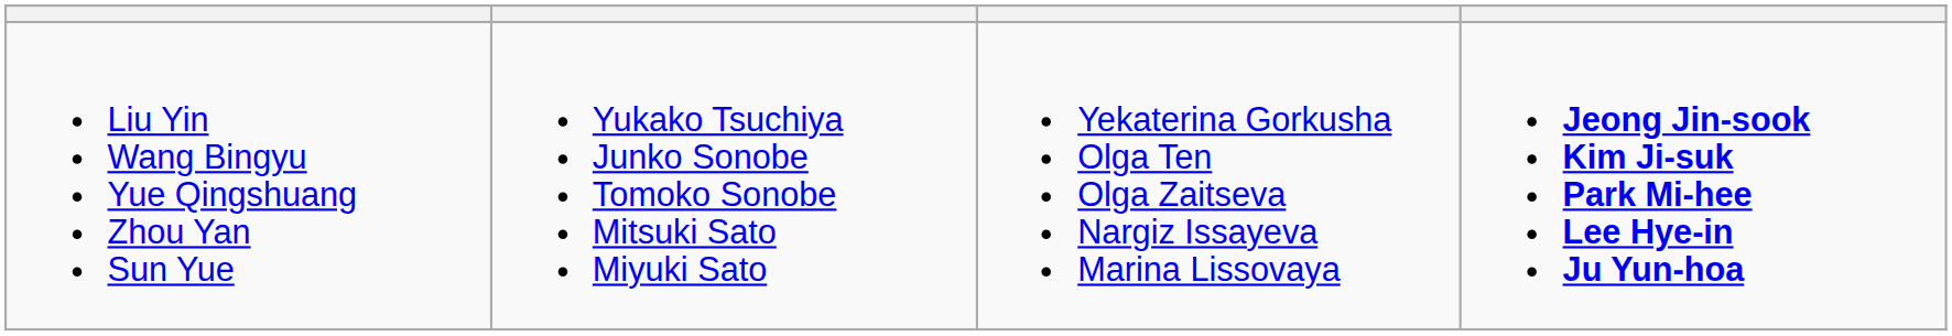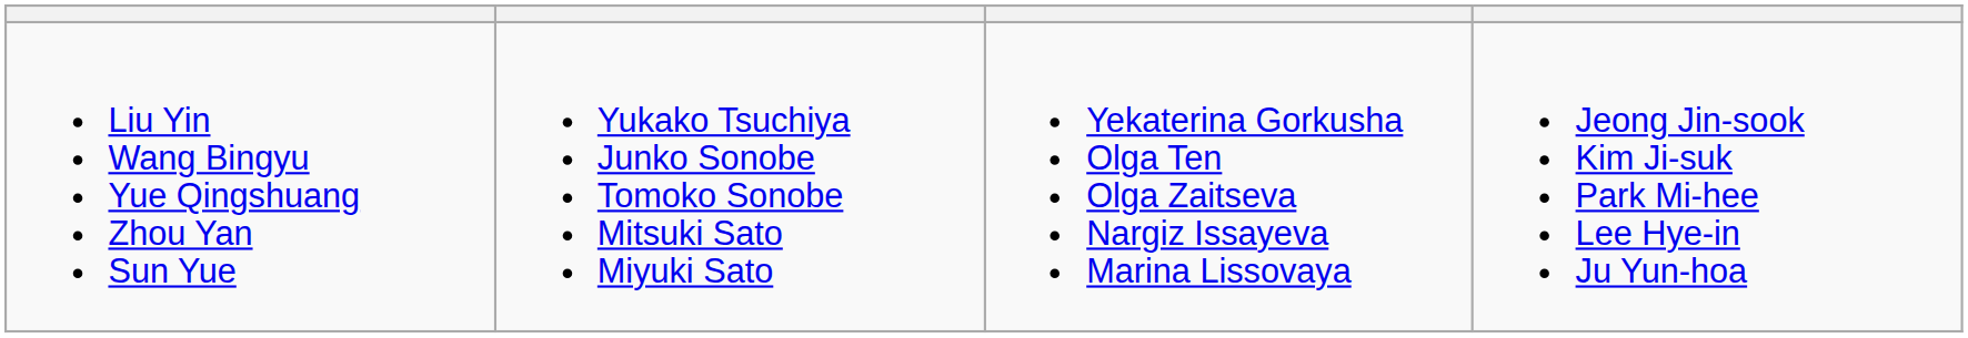Liu Yin Wang Bingyu Yue Qingshuang Zhou Yan Sun Yue | column 4: bold -> normal
